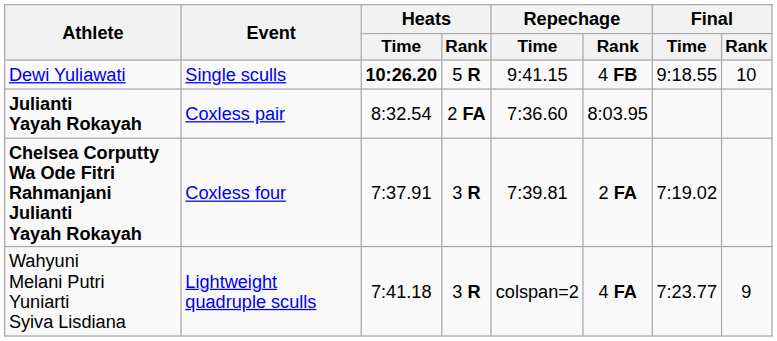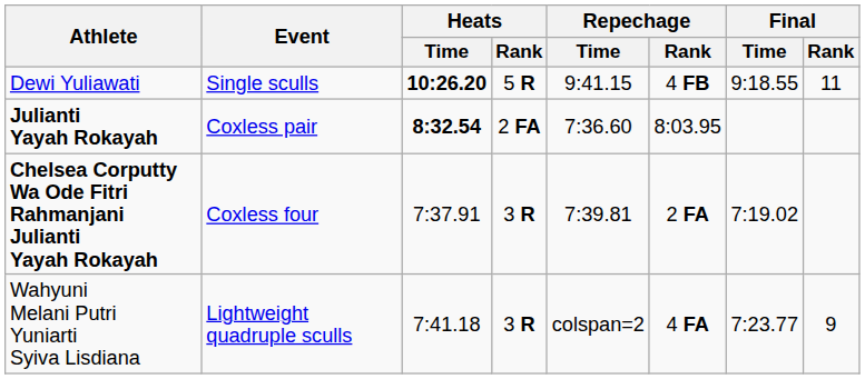Dewi Yuliawati | Final / Rank: 10 -> 11
Julianti Yayah Rokayah | Heats / Time: normal -> bold
